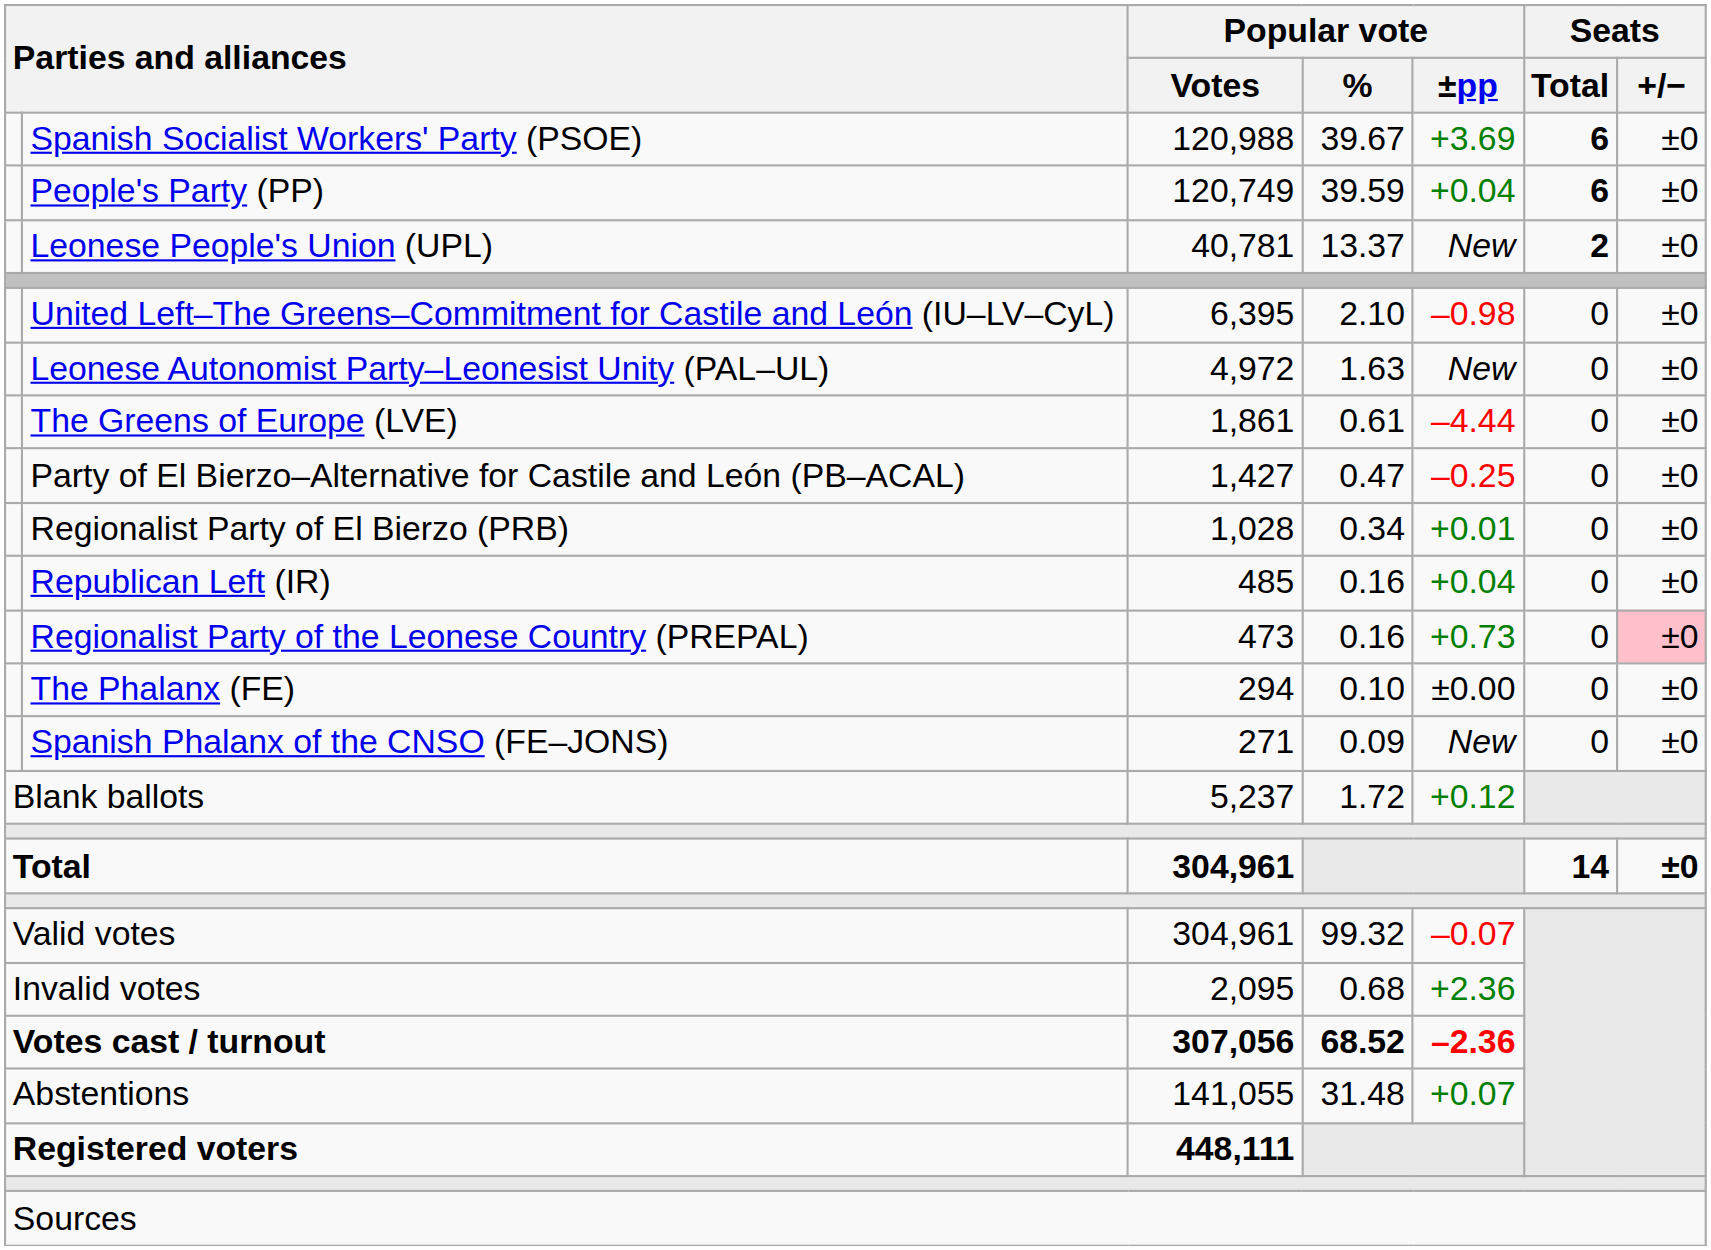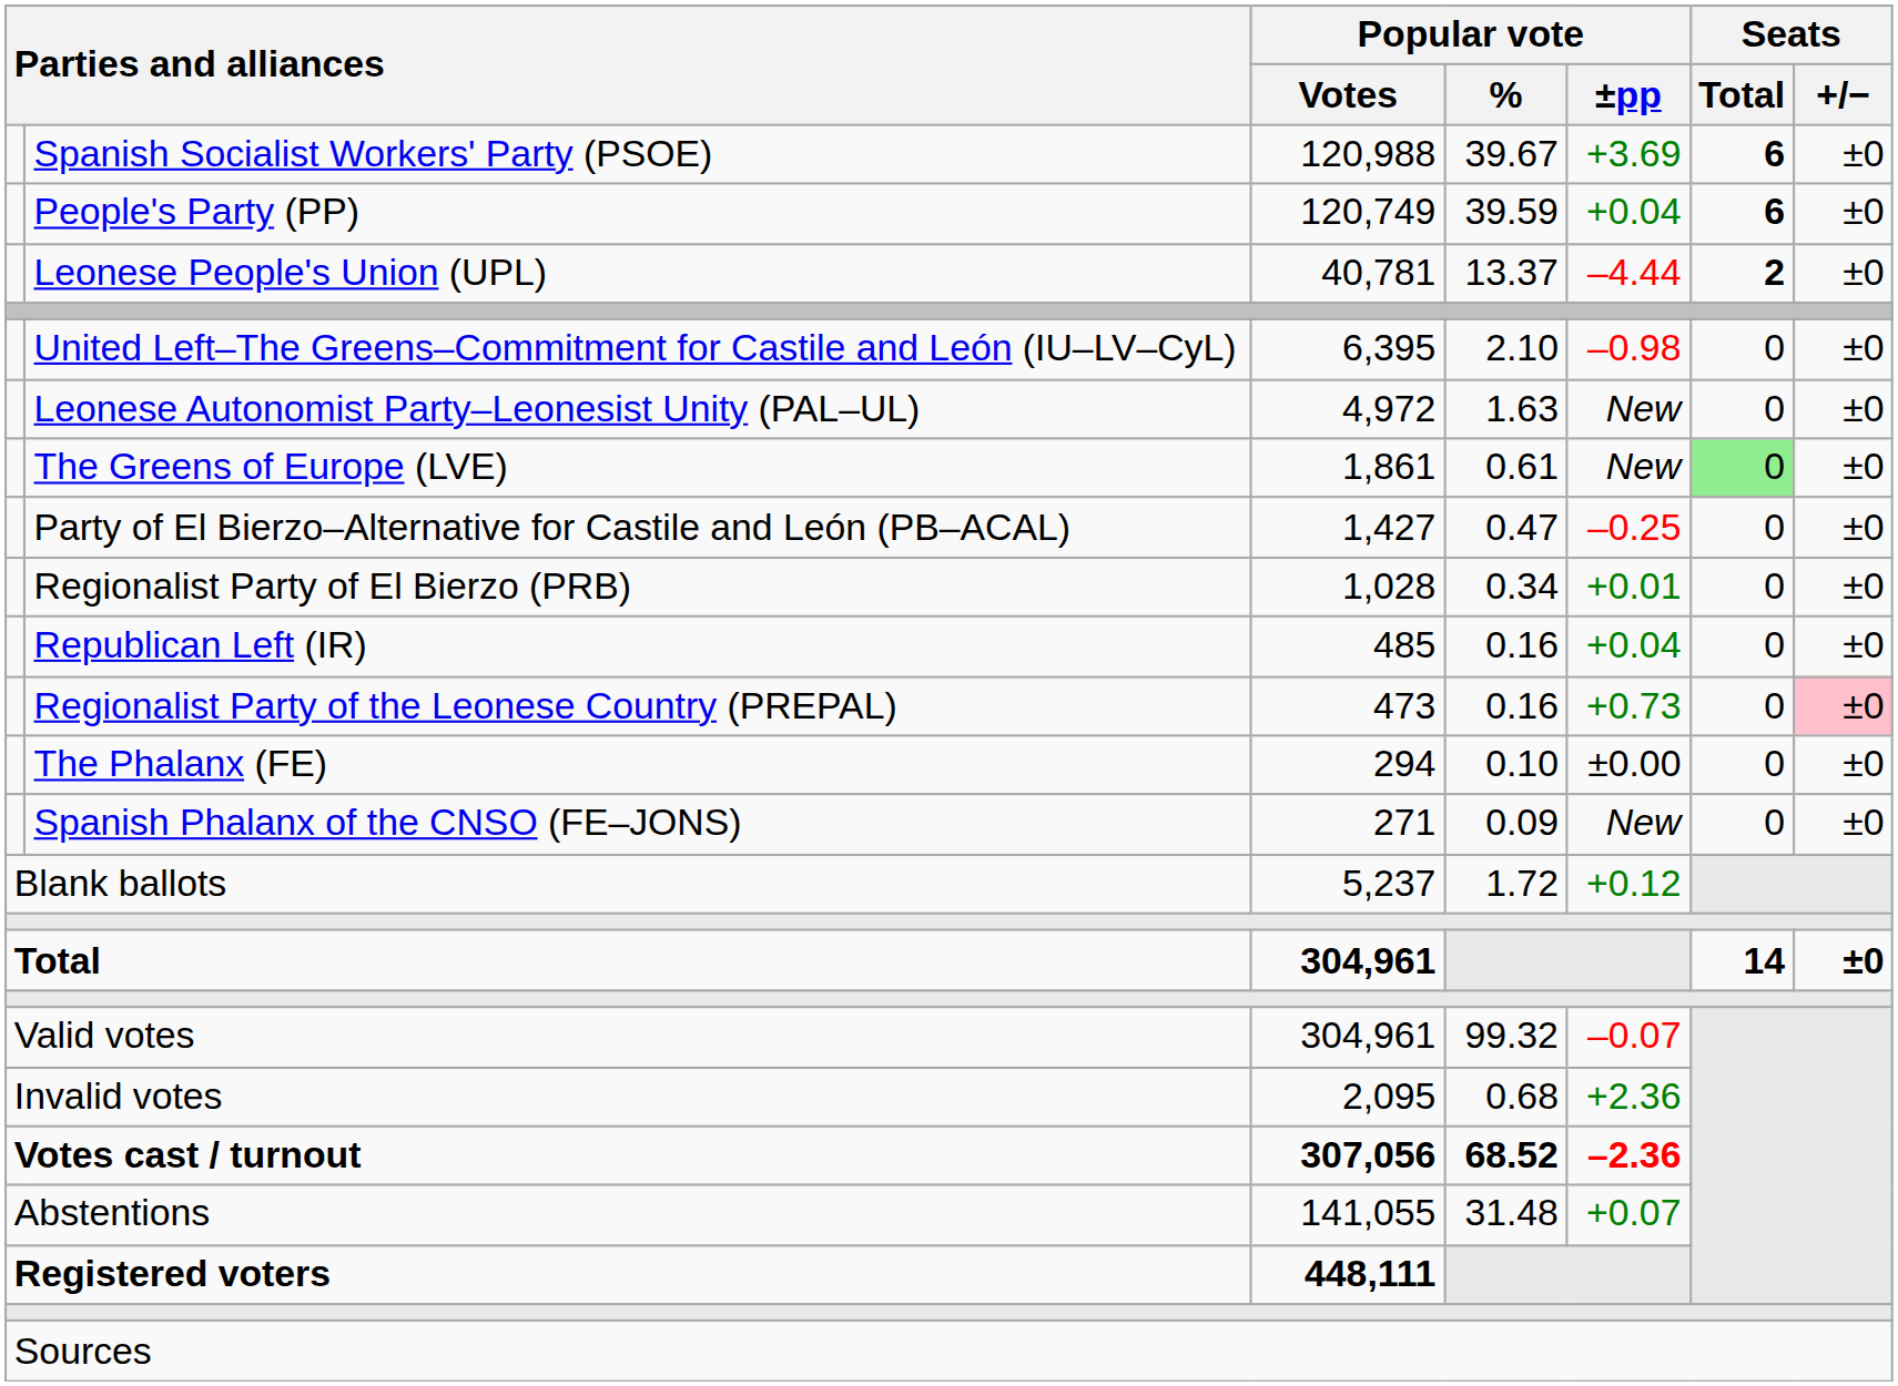Leonese People's Union (UPL) | Popular vote / ±pp: New -> –4.44
The Greens of Europe (LVE) | Popular vote / ±pp: –4.44 -> New
The Greens of Europe (LVE) | Seats / Total: no background -> lightgreen background
